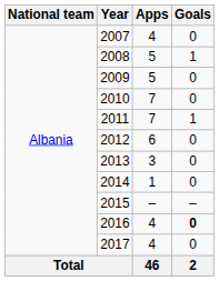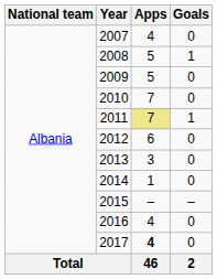2011 | Apps: no background -> khaki background
2016 | Goals: bold -> normal
2017 | Apps: normal -> bold
